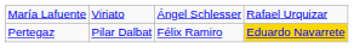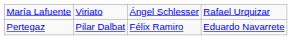Pertegaz | column 4: gold background -> no background
